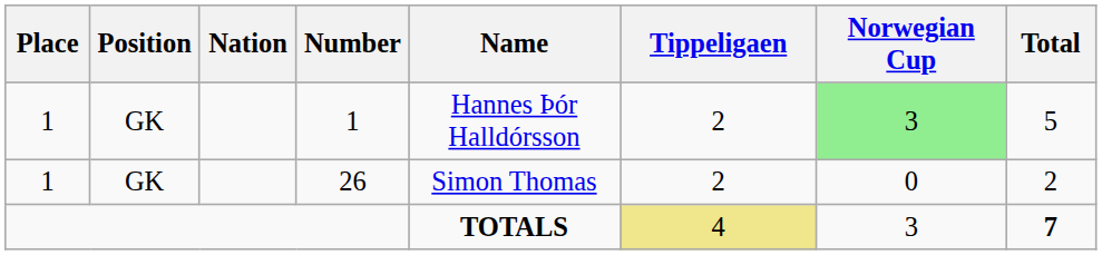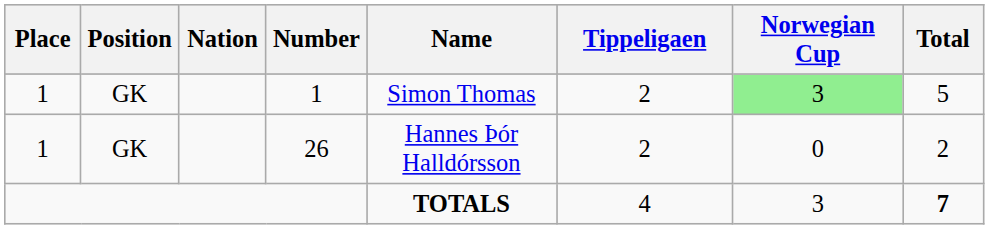row 2 | Name: Hannes Þór Halldórsson -> Simon Thomas
row 3 | Name: Simon Thomas -> Hannes Þór Halldórsson
row 4 | Tippeligaen: khaki background -> no background
